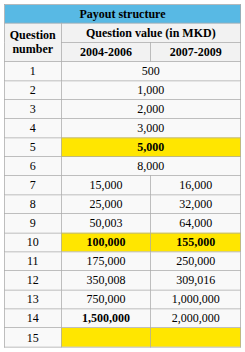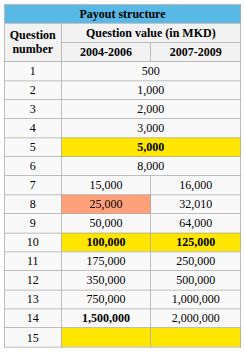8 | Question value (in MKD) / 2004-2006: no background -> lightsalmon background
8 | Question value (in MKD) / 2007-2009: 32,000 -> 32,010
9 | Question value (in MKD) / 2004-2006: 50,003 -> 50,000
10 | Question value (in MKD) / 2007-2009: 155,000 -> 125,000
12 | Question value (in MKD) / 2004-2006: 350,008 -> 350,000
12 | Question value (in MKD) / 2007-2009: 309,016 -> 500,000
